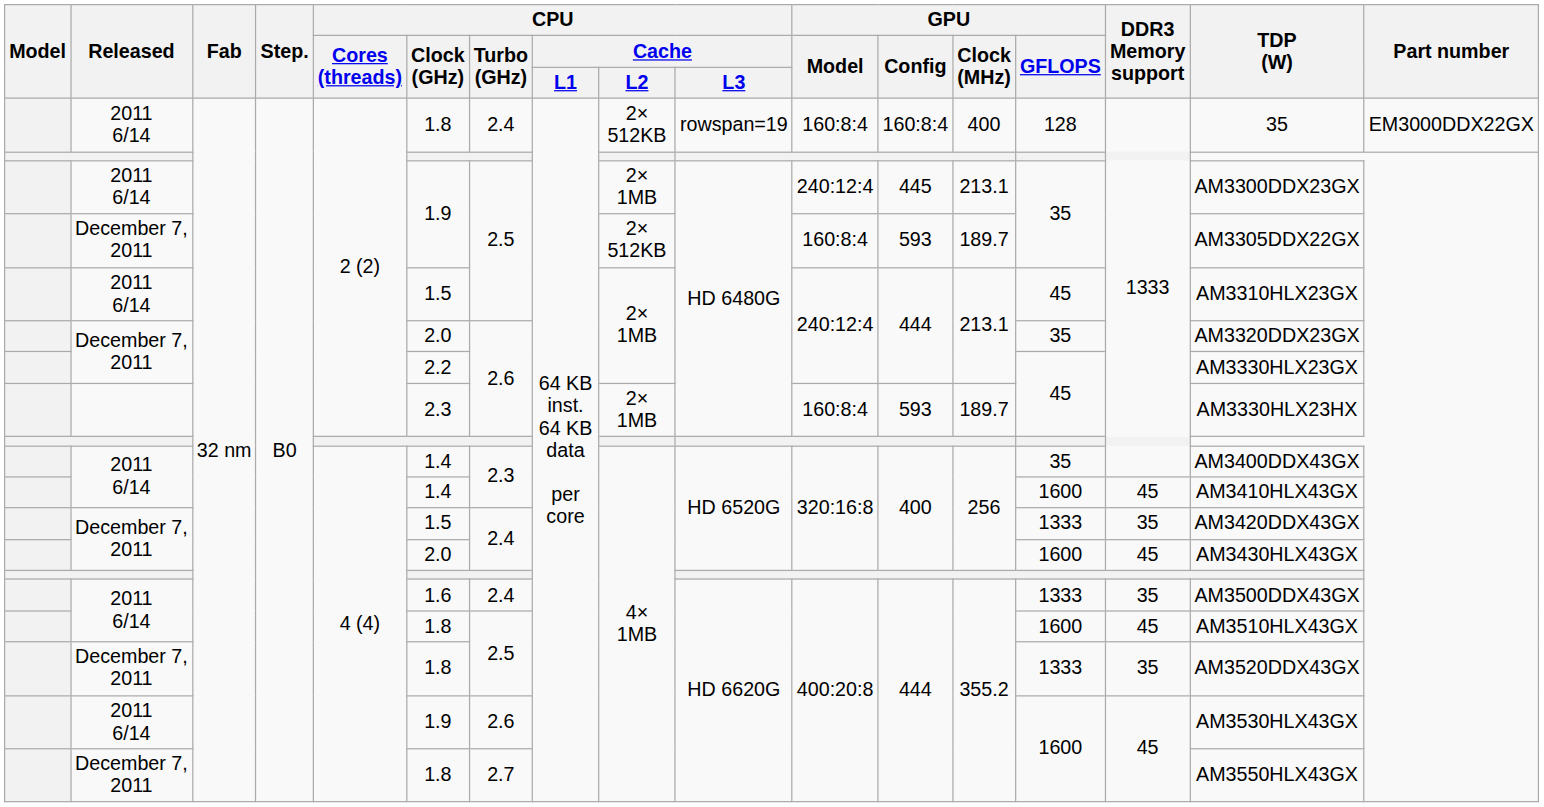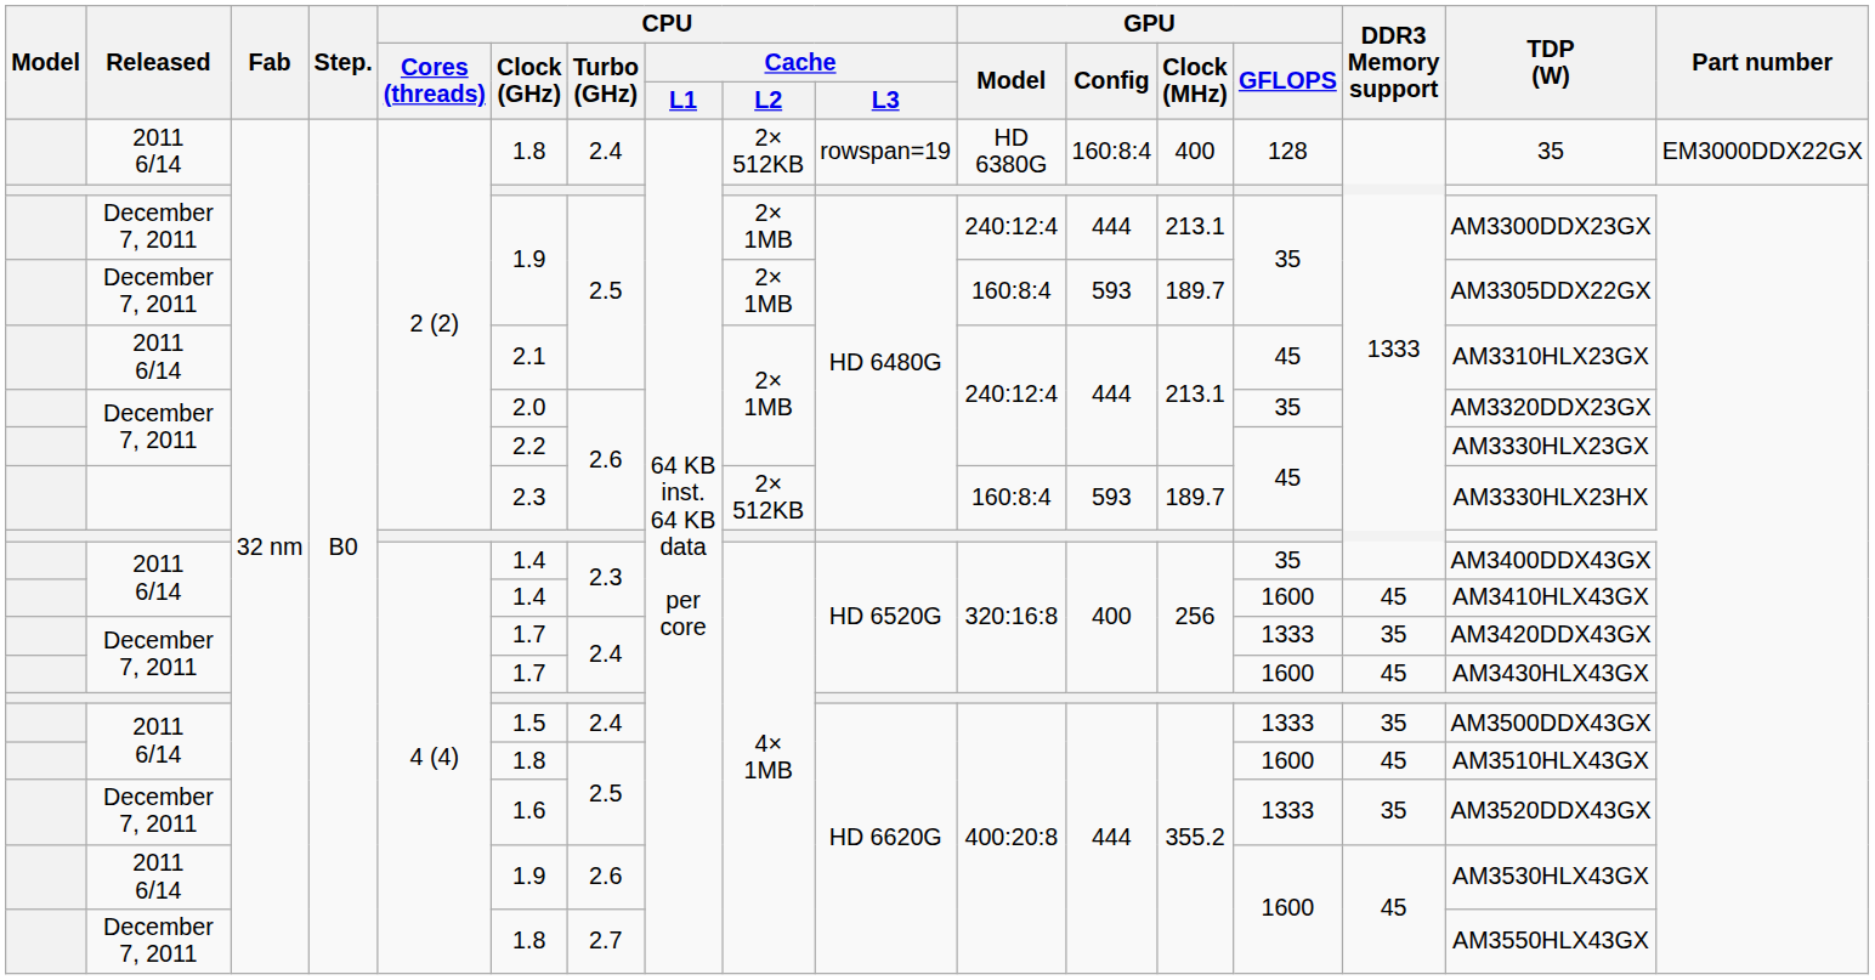row 4 | GPU / Model: 160:8:4 -> HD 6380G
row 6 | Released: 2011 6/14 -> December 7, 2011
row 6 | GPU / Config: 445 -> 444
row 7 | CPU / Cache / L2: 2× 512KB -> 2× 1MB
row 8 | CPU / Clock (GHz): 1.5 -> 2.1
row 11 | CPU / Cache / L2: 2× 1MB -> 2× 512KB
row 15 | CPU / Clock (GHz): 1.5 -> 1.7
row 16 | CPU / Clock (GHz): 2.0 -> 1.7
row 18 | CPU / Clock (GHz): 1.6 -> 1.5
row 20 | CPU / Clock (GHz): 1.8 -> 1.6
